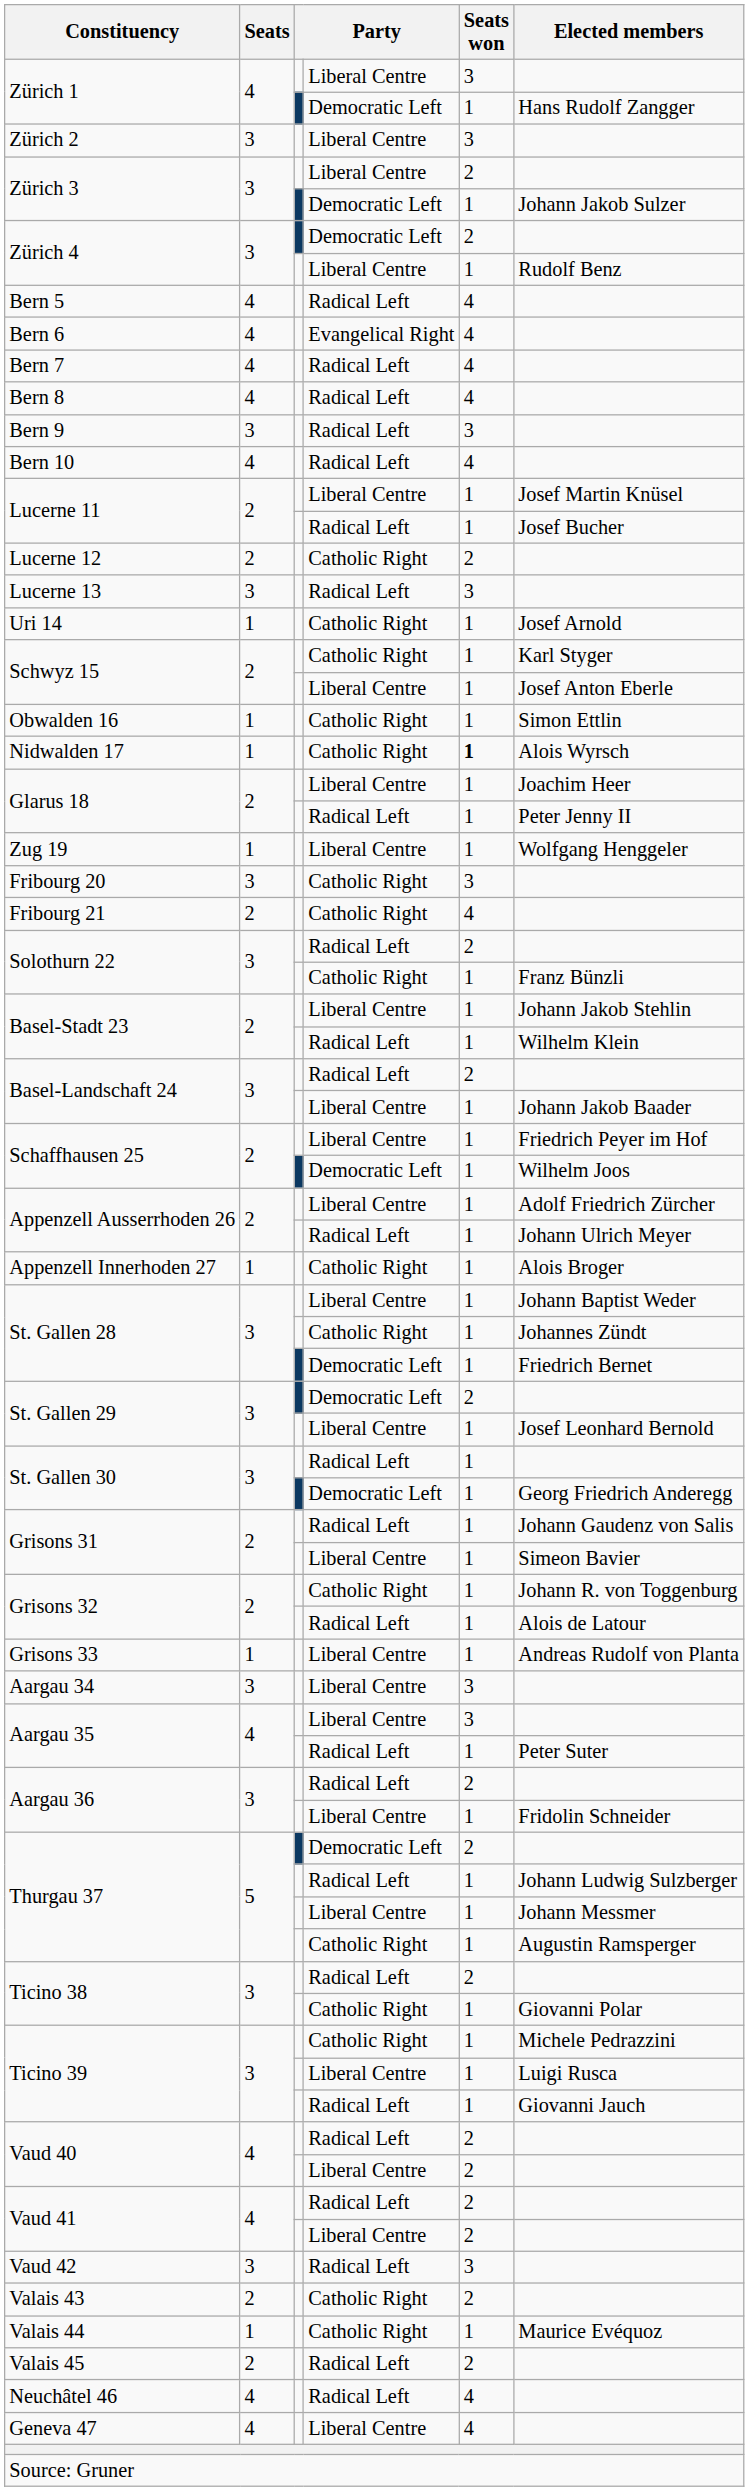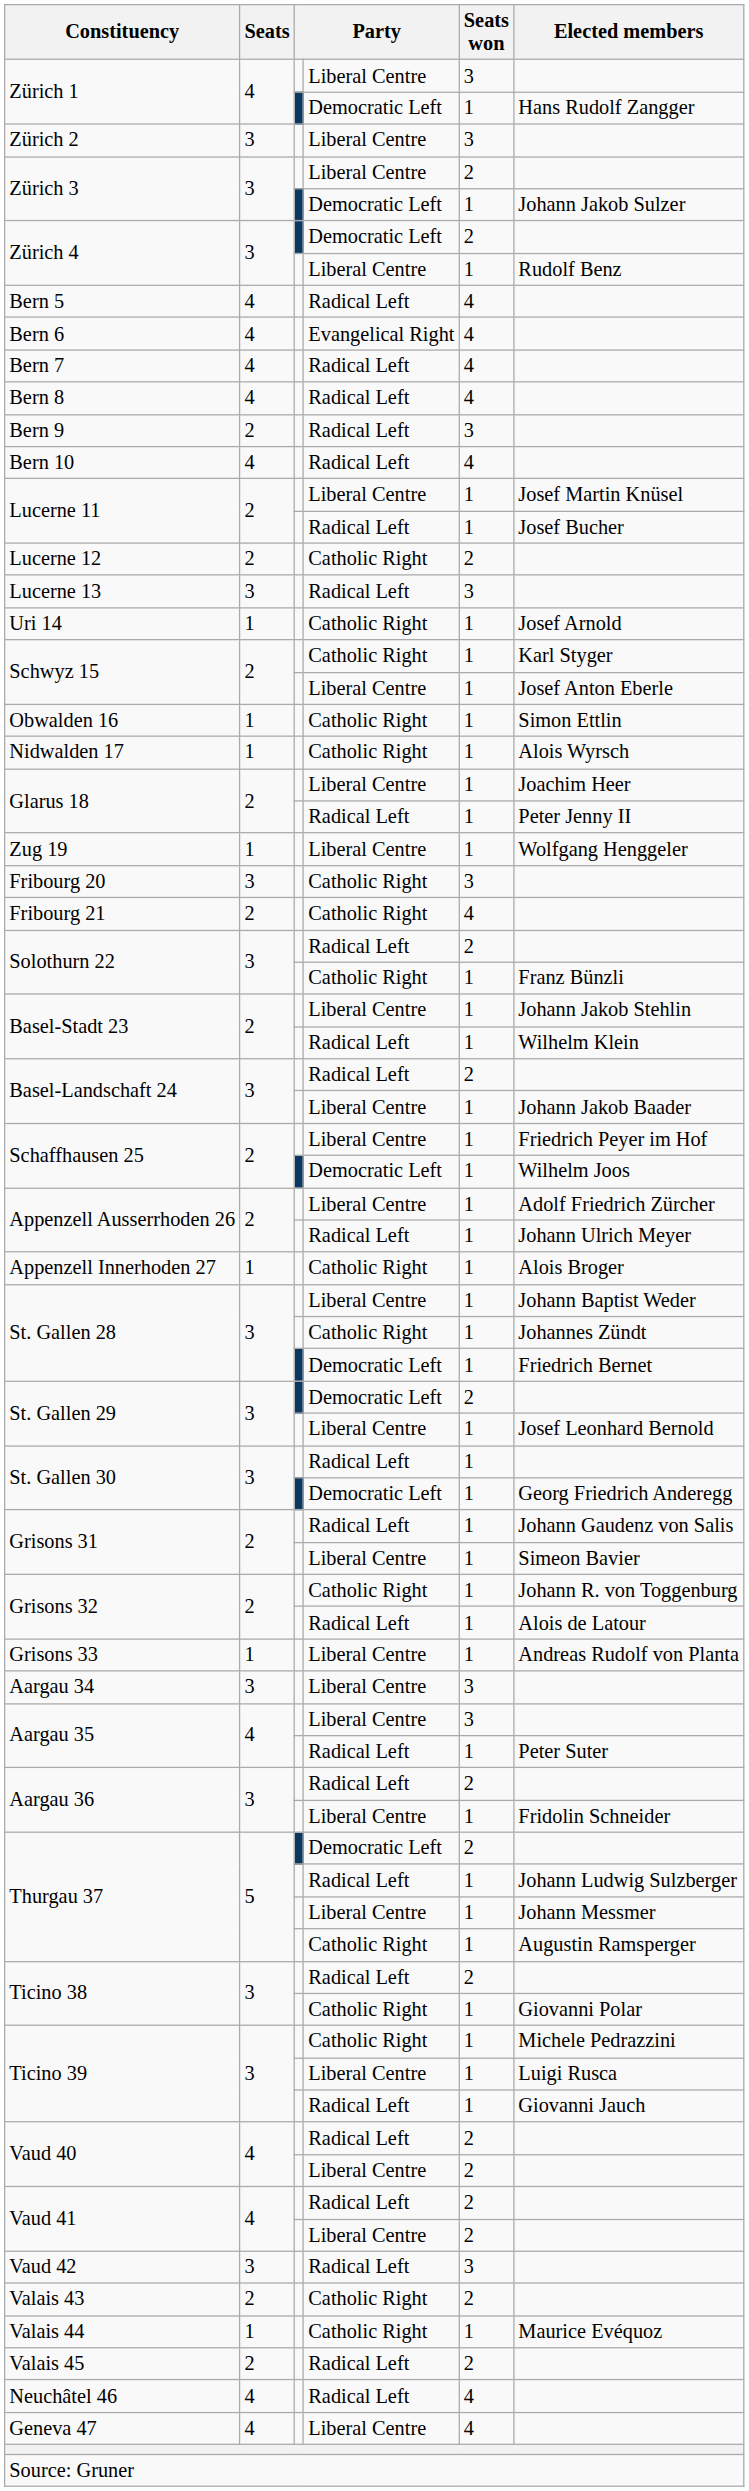Bern 9 | Seats: 3 -> 2
Nidwalden 17 | Seats won: bold -> normal
